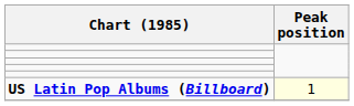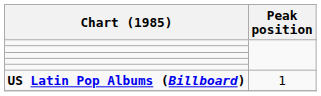row 7 | Peak position: lightyellow background -> no background
